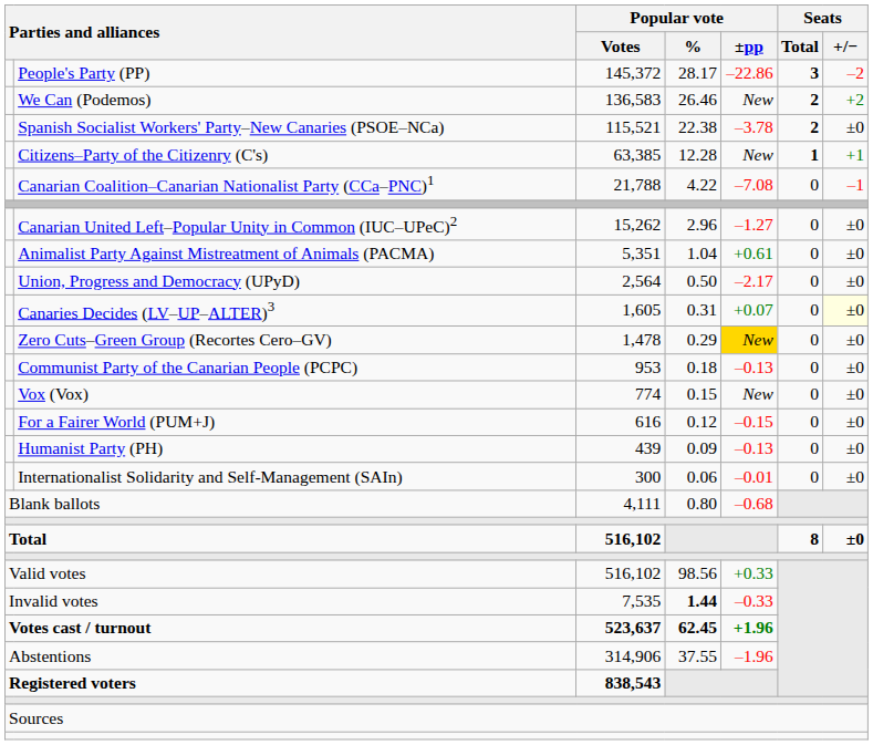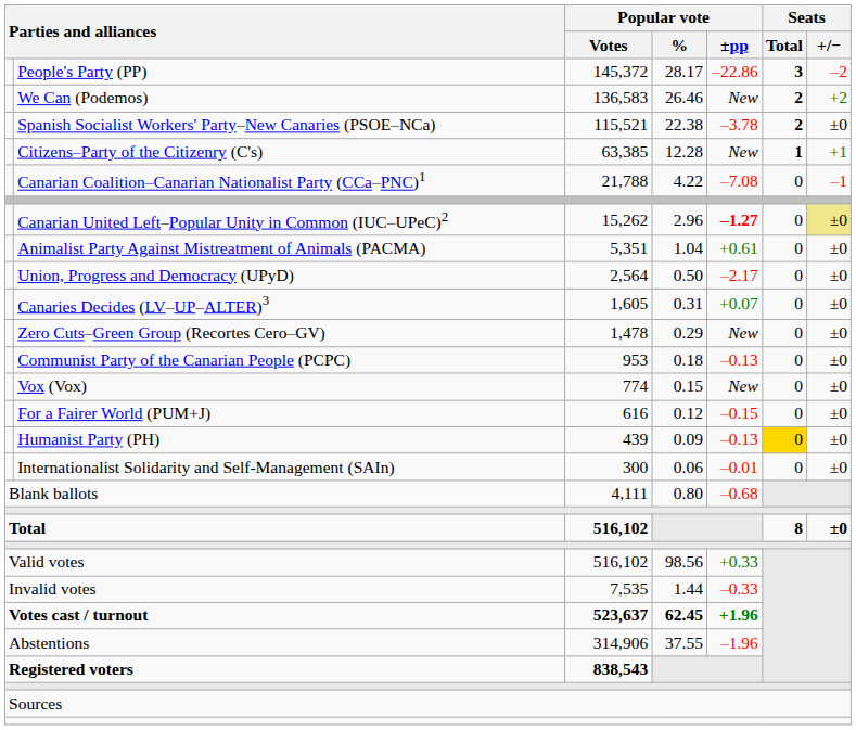Canarian United Left–Popular Unity in Common (IUC–UPeC)2 | Popular vote / ±pp: normal -> bold
Canarian United Left–Popular Unity in Common (IUC–UPeC)2 | Seats / +/−: no background -> khaki background
Canaries Decides (LV–UP–ALTER)3 | Seats / +/−: lightyellow background -> no background
Zero Cuts–Green Group (Recortes Cero–GV) | Popular vote / ±pp: gold background -> no background
Humanist Party (PH) | Seats / Total: no background -> gold background
Invalid votes | Popular vote / %: bold -> normal
